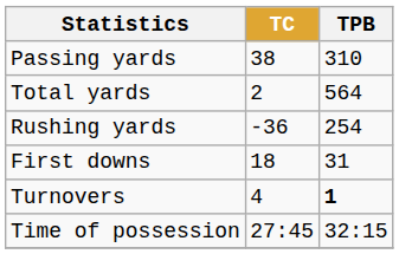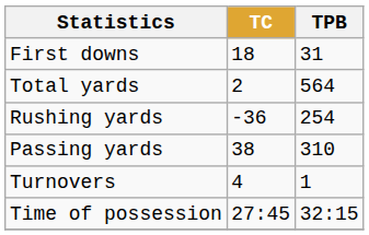rows swapped: First downs <-> Passing yards
Turnovers | TPB: bold -> normal
